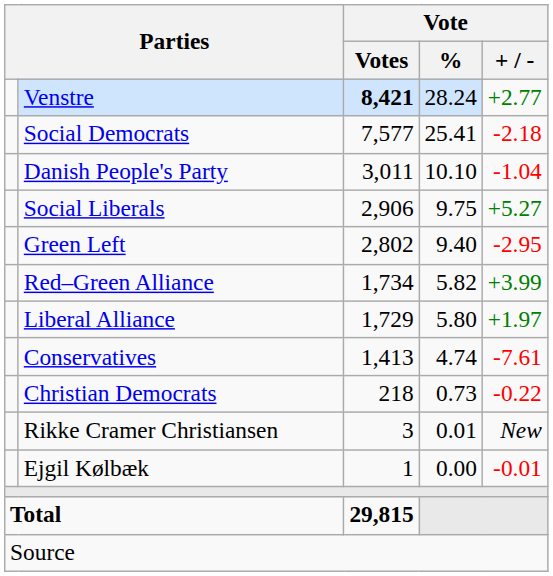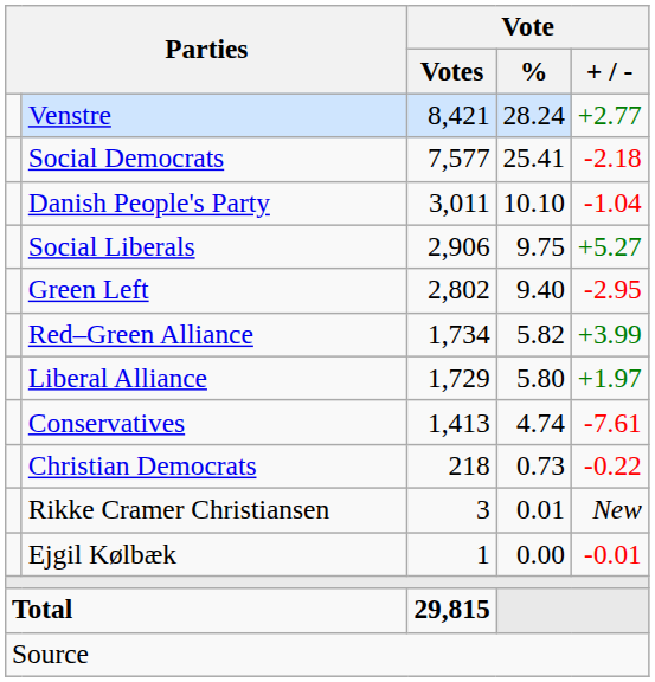Venstre | Vote / Votes: bold -> normal
